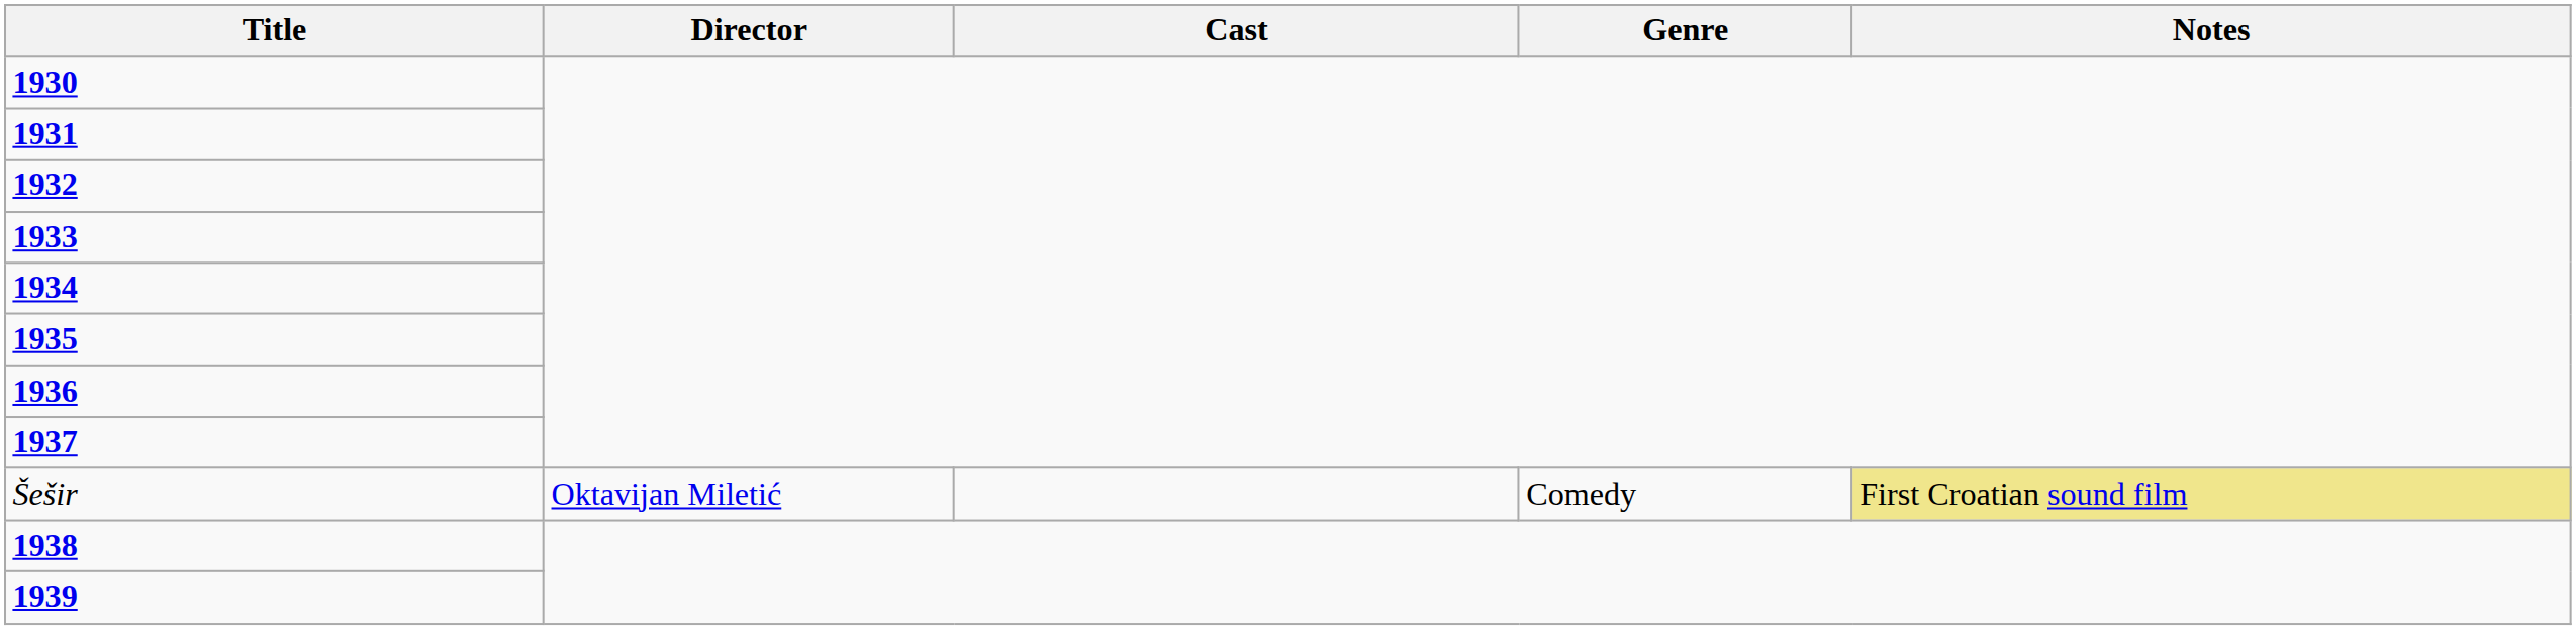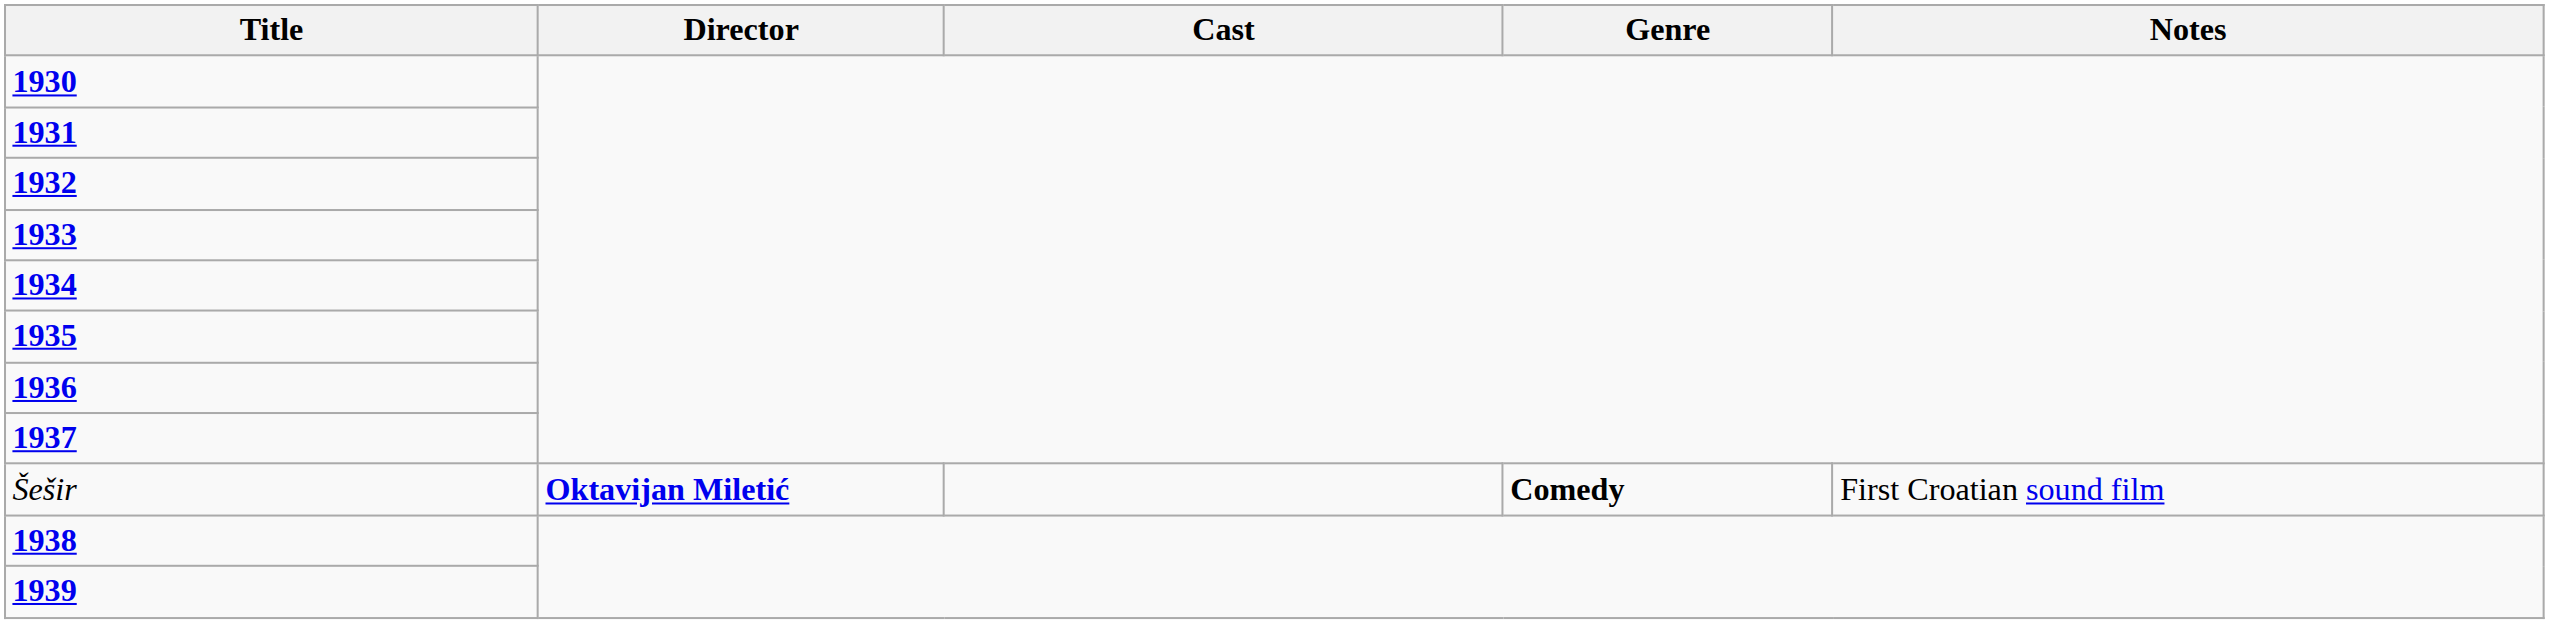Šešir | Director: normal -> bold
Šešir | Genre: normal -> bold
Šešir | Notes: khaki background -> no background
